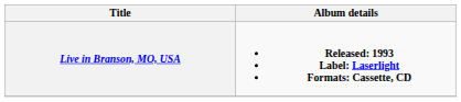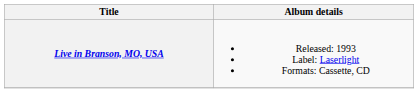Live in Branson, MO, USA | Album details: bold -> normal
